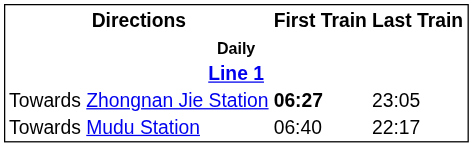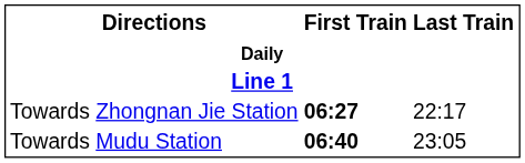Towards Zhongnan Jie Station | Last Train / Daily: 23:05 -> 22:17
Towards Mudu Station | First Train / Daily: normal -> bold
Towards Mudu Station | Last Train / Daily: 22:17 -> 23:05
